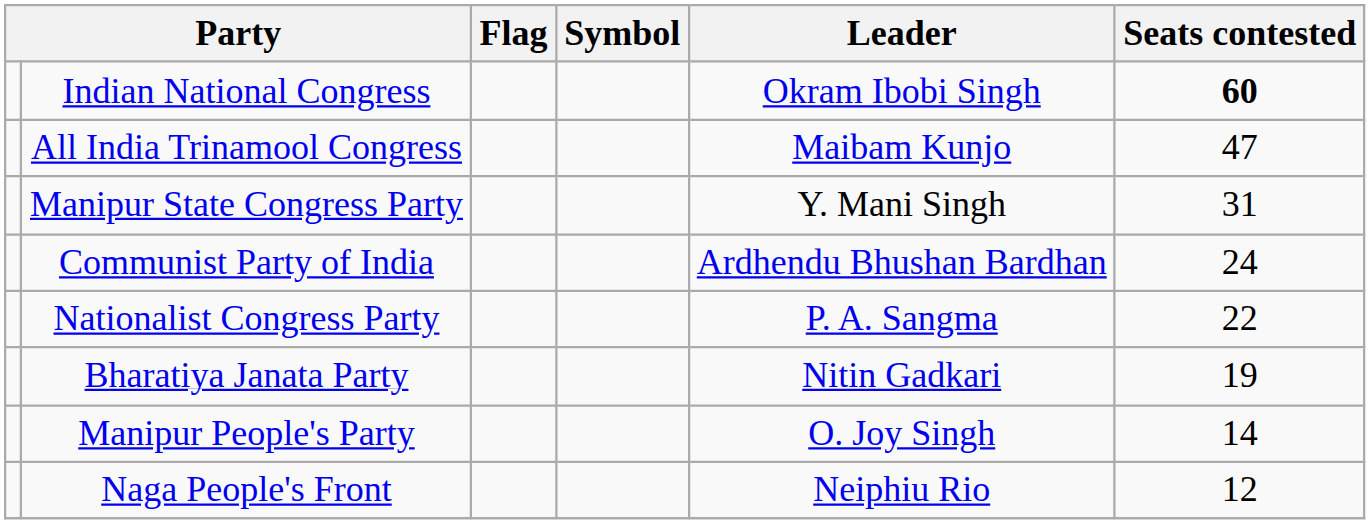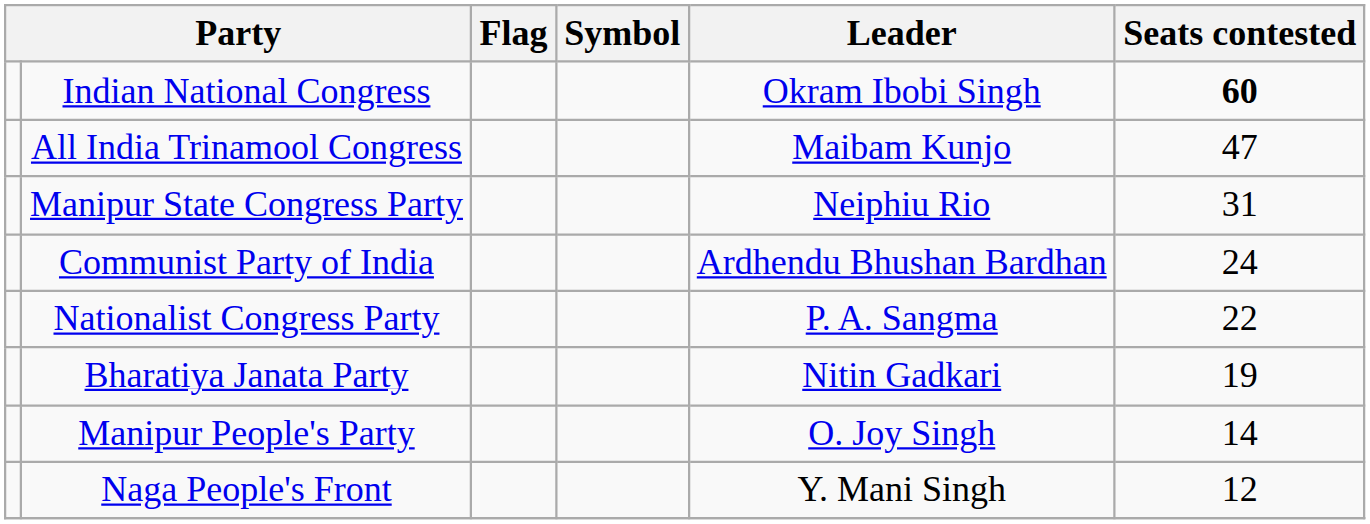Manipur State Congress Party | Leader: Y. Mani Singh -> Neiphiu Rio
Naga People's Front | Leader: Neiphiu Rio -> Y. Mani Singh
